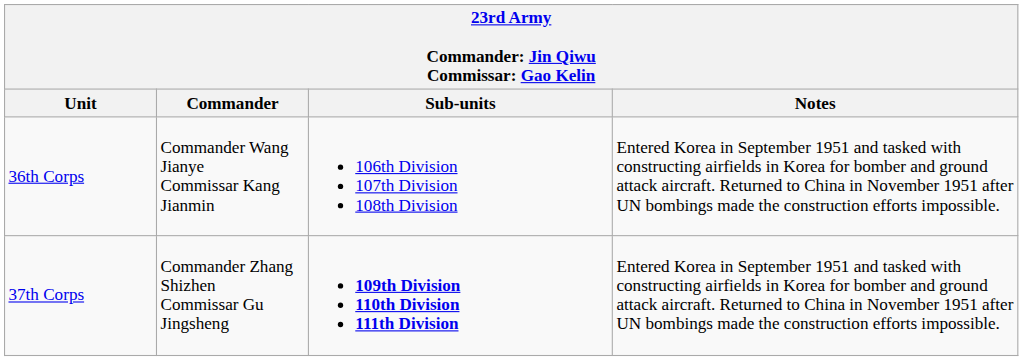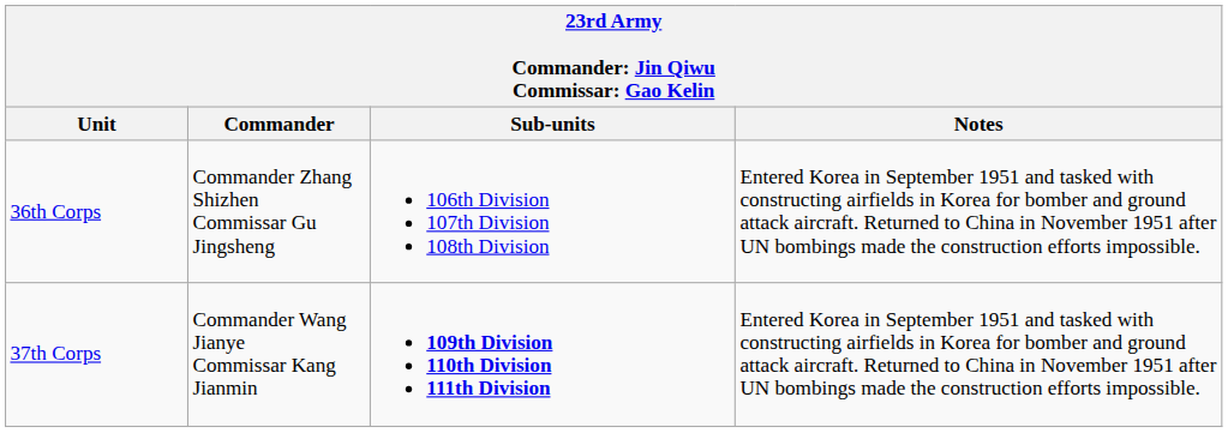36th Corps | Commander: Commander Wang Jianye Commissar Kang Jianmin -> Commander Zhang Shizhen Commissar Gu Jingsheng
37th Corps | Commander: Commander Zhang Shizhen Commissar Gu Jingsheng -> Commander Wang Jianye Commissar Kang Jianmin
